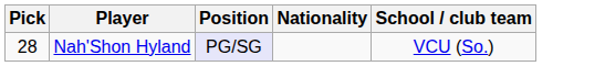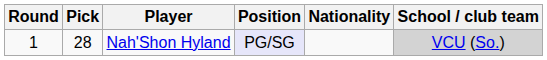+ column: Round | 1
Nah'Shon Hyland | School / club team: no background -> lightgrey background
